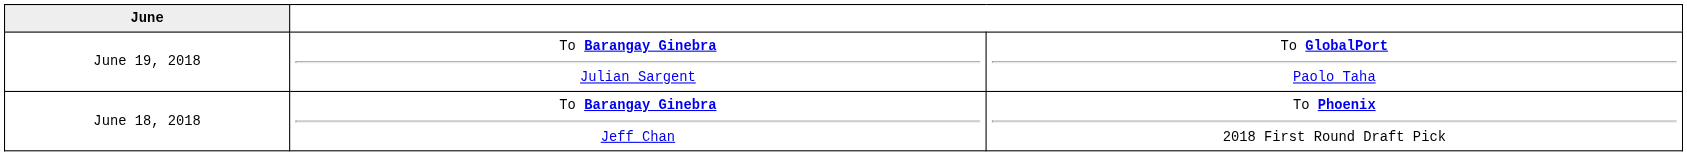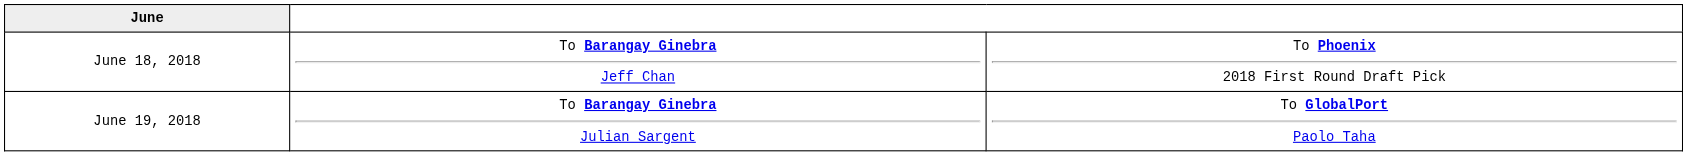rows swapped: June 18, 2018 <-> June 19, 2018
